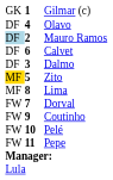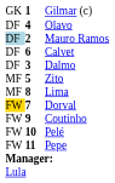Zito | column 1: gold background -> no background
Dorval | column 1: no background -> gold background
